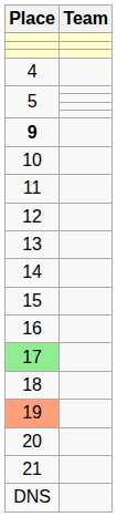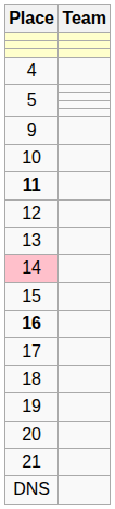row 10 | Place: bold -> normal
row 12 | Place: normal -> bold
row 15 | Place: no background -> pink background
row 17 | Place: normal -> bold
row 18 | Place: lightgreen background -> no background
row 20 | Place: lightsalmon background -> no background
